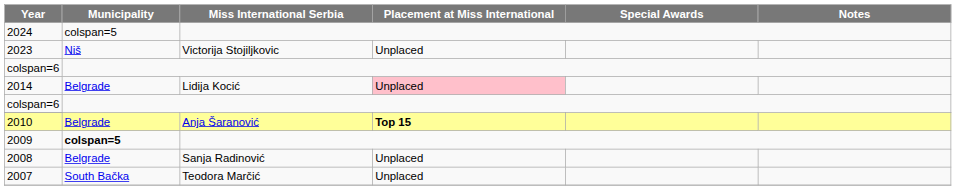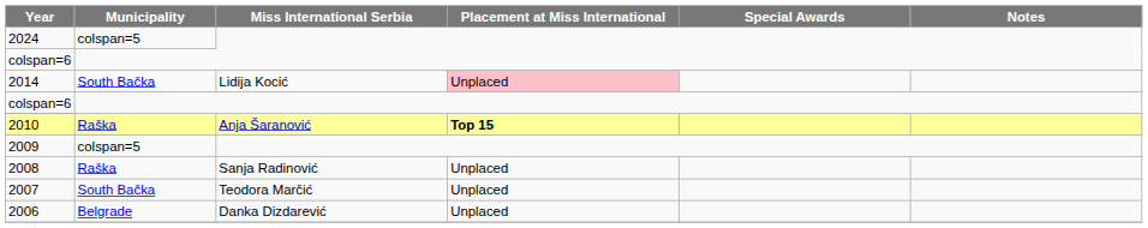- row: 2023 | Niš | Victorija Stojiljkovic | Unplaced
2014 | Municipality: Belgrade -> South Bačka
2010 | Municipality: Belgrade -> Raška
2009 | Municipality: bold -> normal
2008 | Municipality: Belgrade -> Raška
+ row: 2006 | Belgrade | Danka Dizdarević | Unplaced
